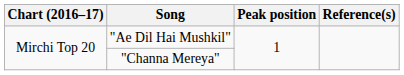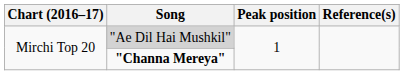"Ae Dil Hai Mushkil" | Song: no background -> lightgrey background
"Channa Mereya" | Song: normal -> bold
